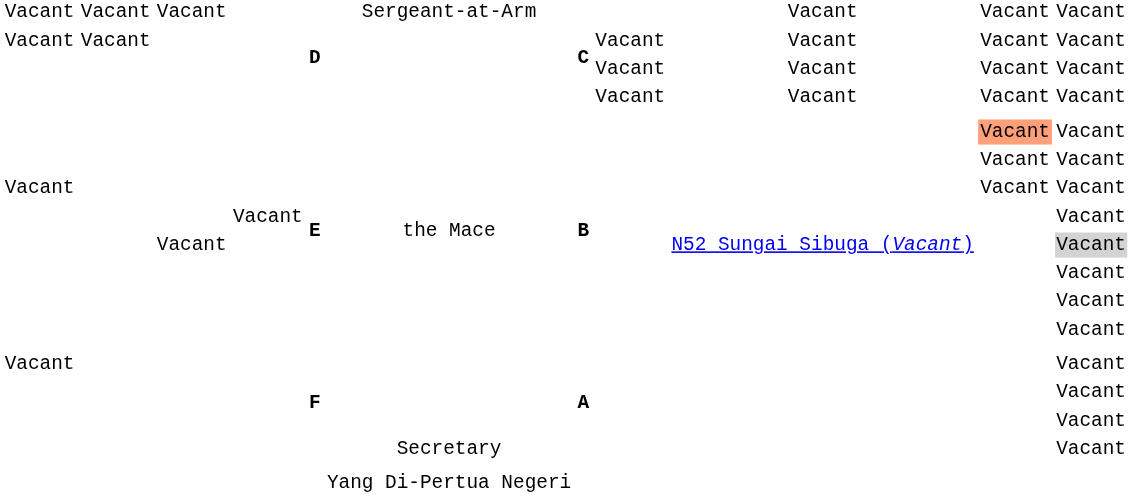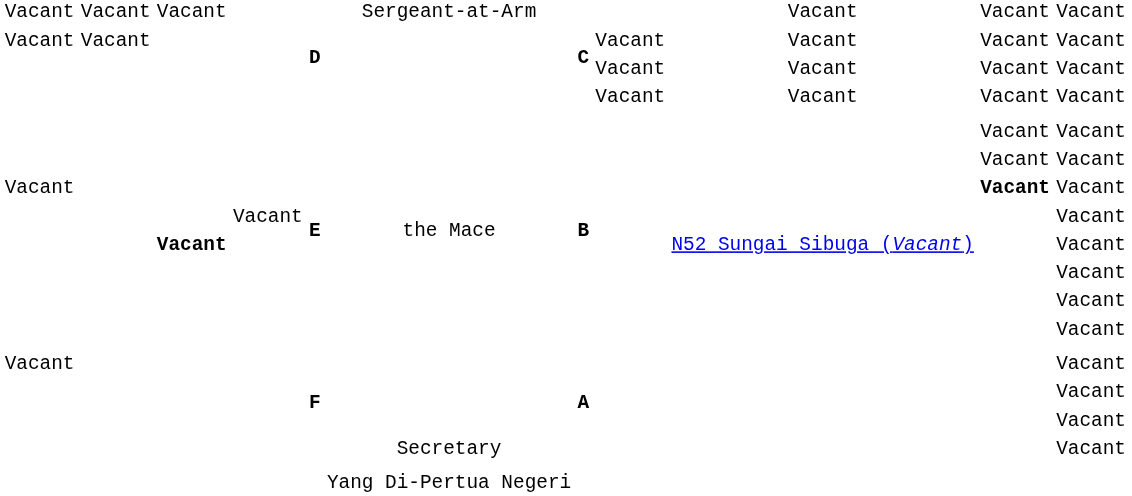row 5 | column 10: lightsalmon background -> no background
row 7 | column 10: normal -> bold
row 9 | column 3: normal -> bold
row 9 | column 11: lightgrey background -> no background
